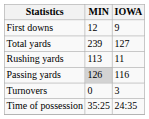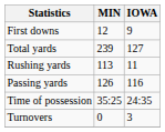Passing yards | MIN: lightgrey background -> no background
rows swapped: Turnovers <-> Time of possession
